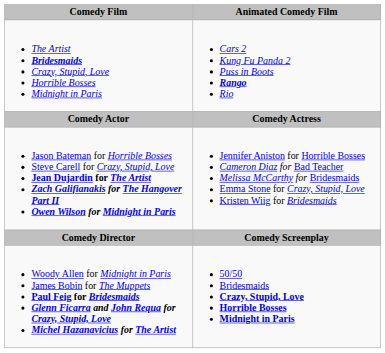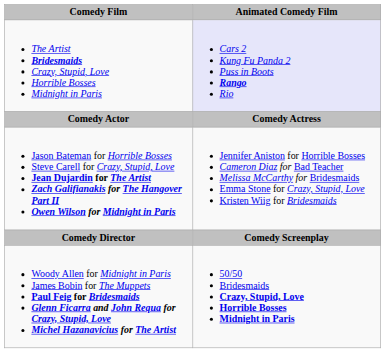row 2 | Animated Comedy Film: no background -> lavender background
